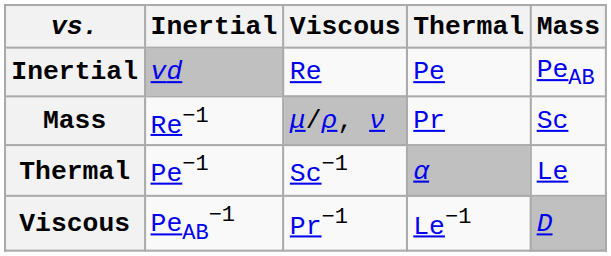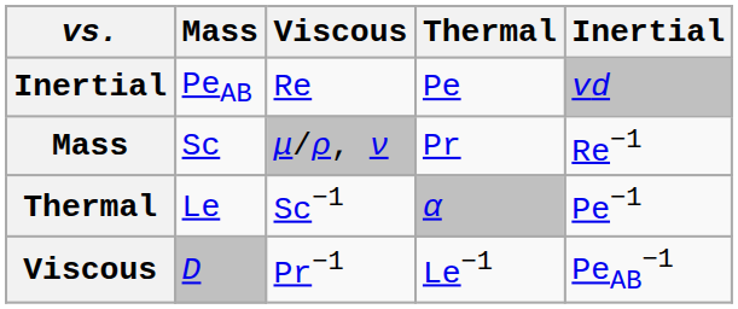columns swapped: Inertial <-> Mass
